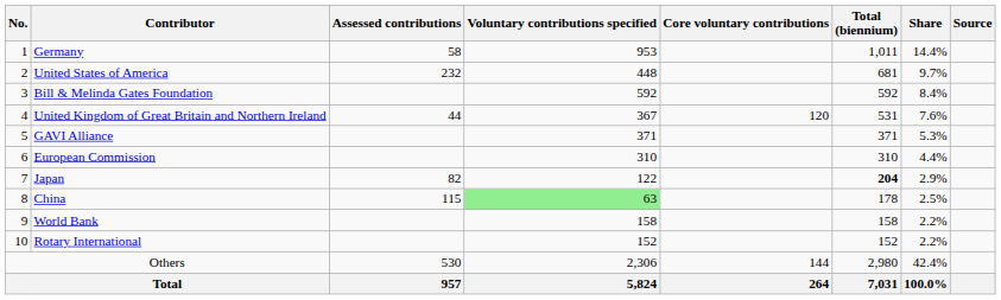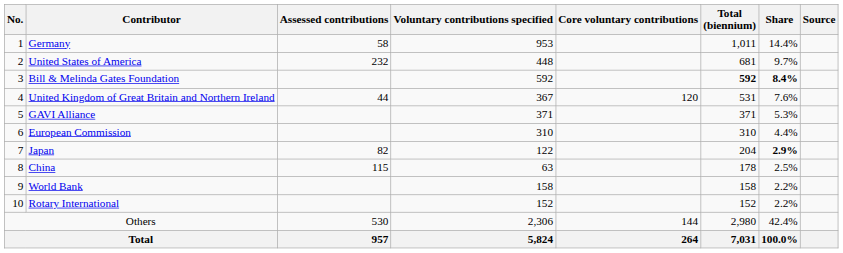Bill & Melinda Gates Foundation | Total (biennium): normal -> bold
Bill & Melinda Gates Foundation | Share: normal -> bold
Japan | Total (biennium): bold -> normal
Japan | Share: normal -> bold
China | Voluntary contributions specified: lightgreen background -> no background
